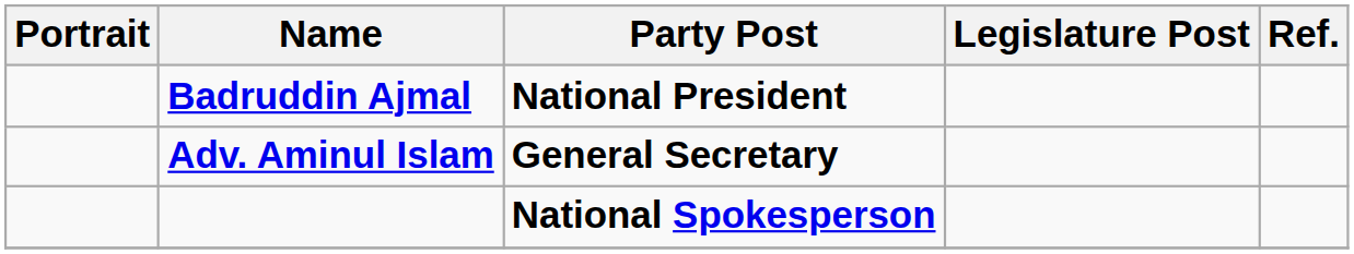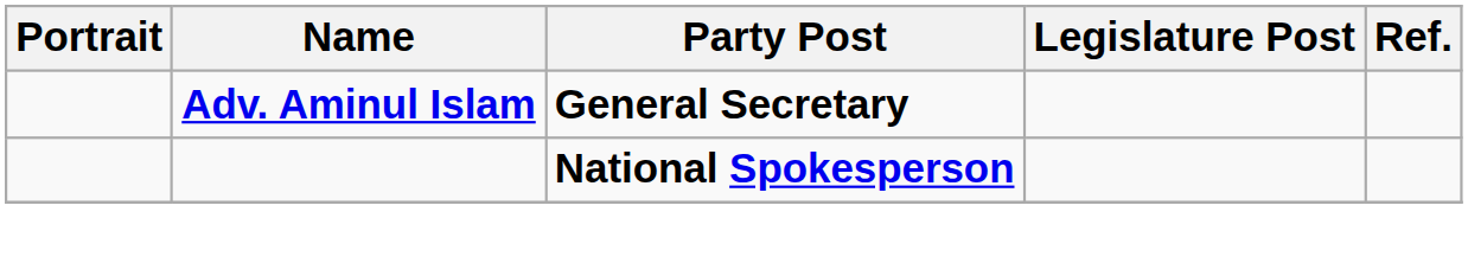- row: Badruddin Ajmal | National President
